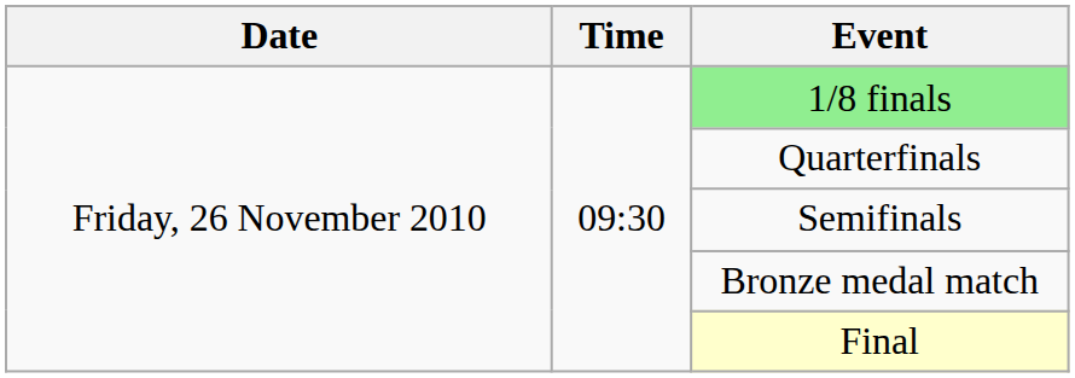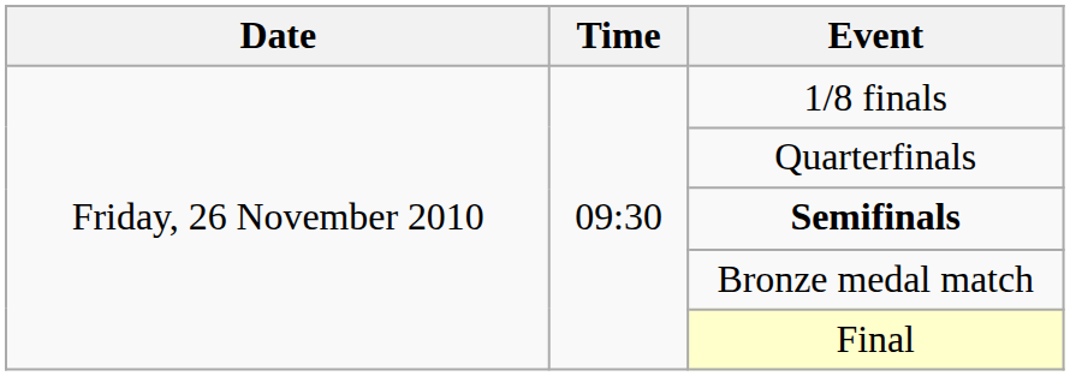1/8 finals | Event: lightgreen background -> no background
Semifinals | Event: normal -> bold
